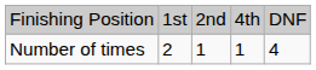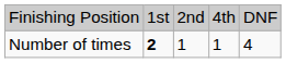Number of times | column 2: normal -> bold
